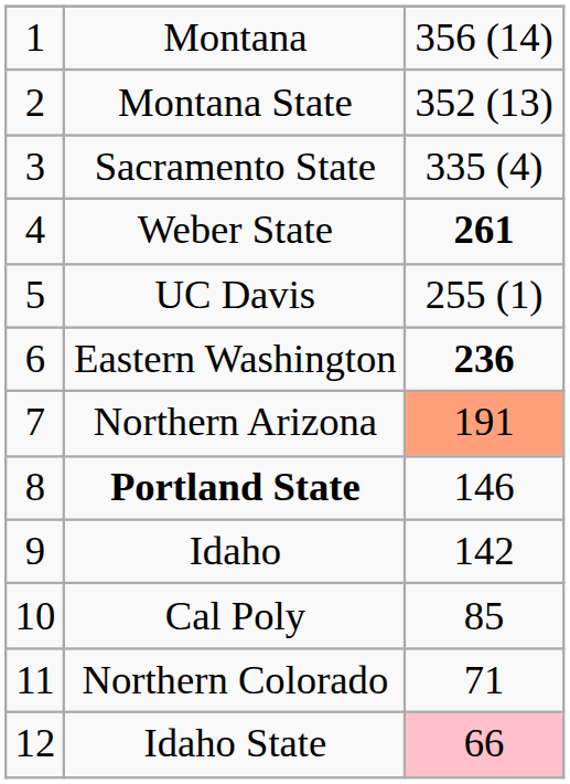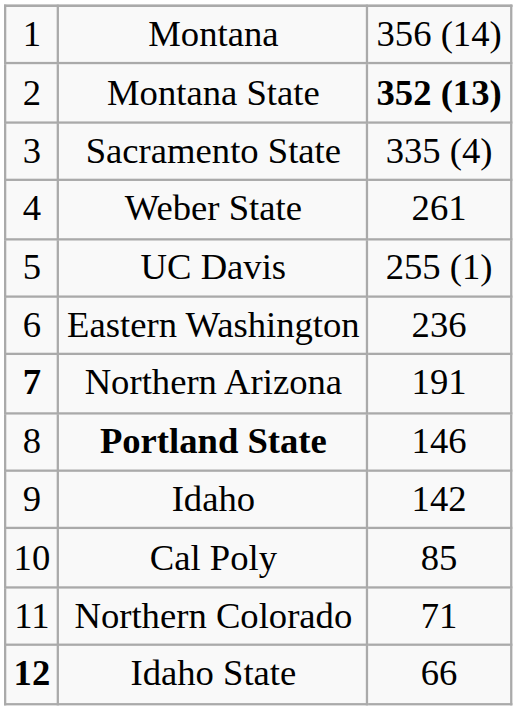Montana State | column 3: normal -> bold
Weber State | column 3: bold -> normal
Eastern Washington | column 3: bold -> normal
Northern Arizona | column 1: normal -> bold
Northern Arizona | column 3: lightsalmon background -> no background
Idaho State | column 1: normal -> bold
Idaho State | column 3: pink background -> no background
